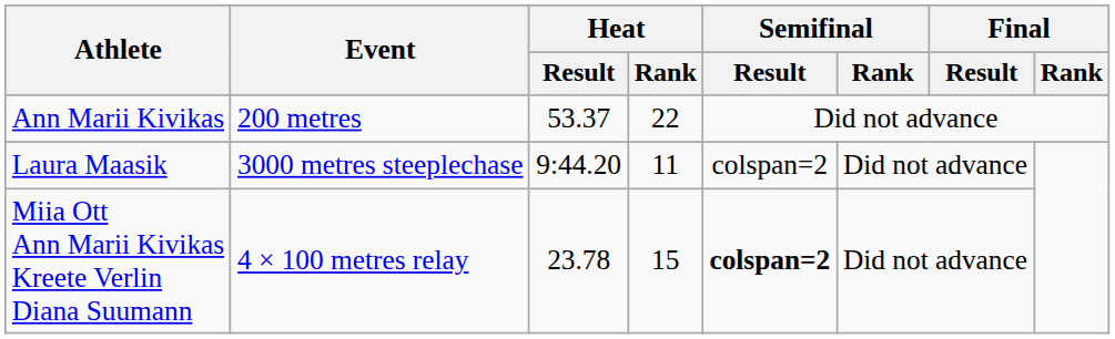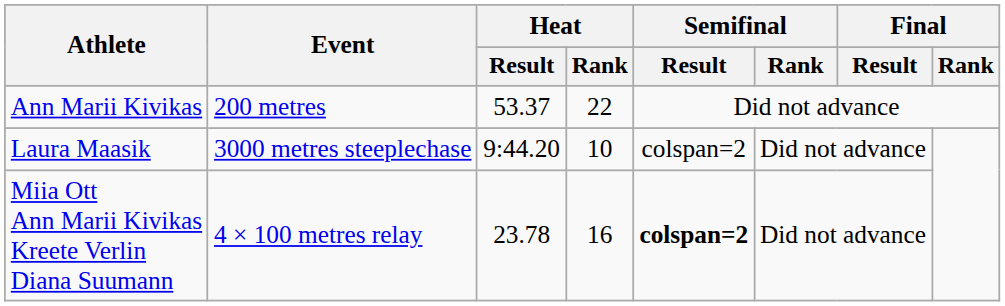Laura Maasik | Heat / Rank: 11 -> 10
Miia Ott Ann Marii Kivikas Kreete Verlin Diana Suumann | Heat / Rank: 15 -> 16
